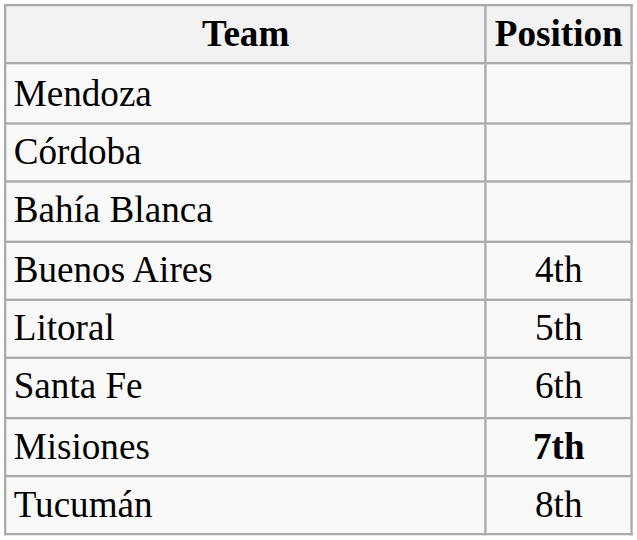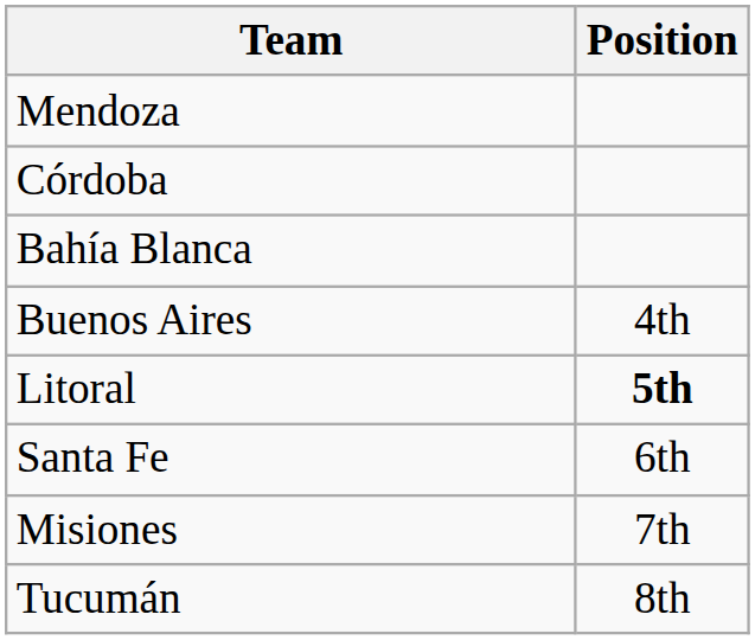Litoral | Position: normal -> bold
Misiones | Position: bold -> normal
